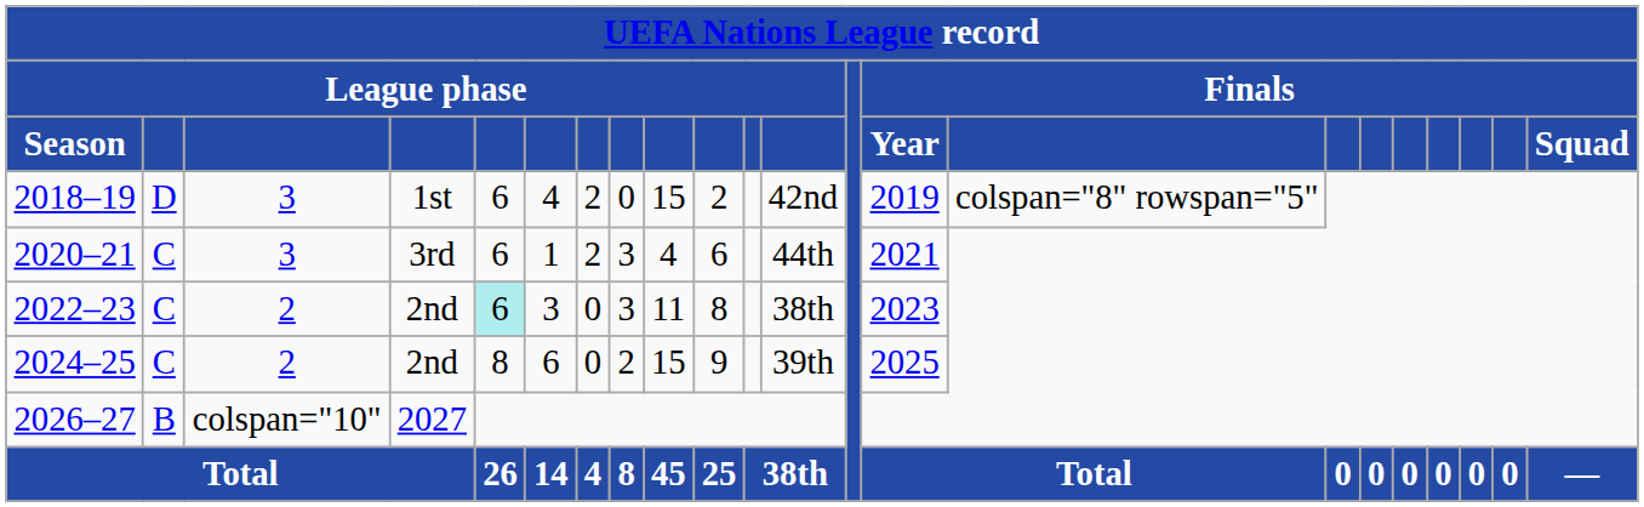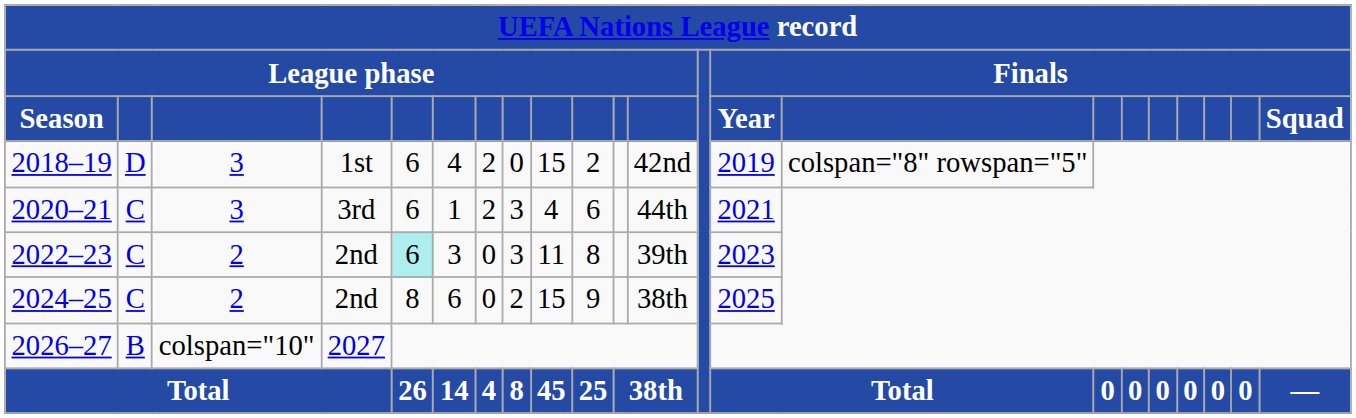2022–23 | column 12: 38th -> 39th
2024–25 | column 12: 39th -> 38th
